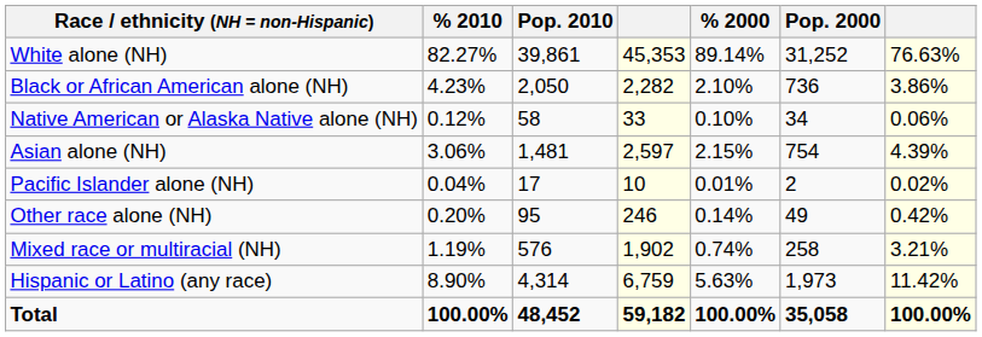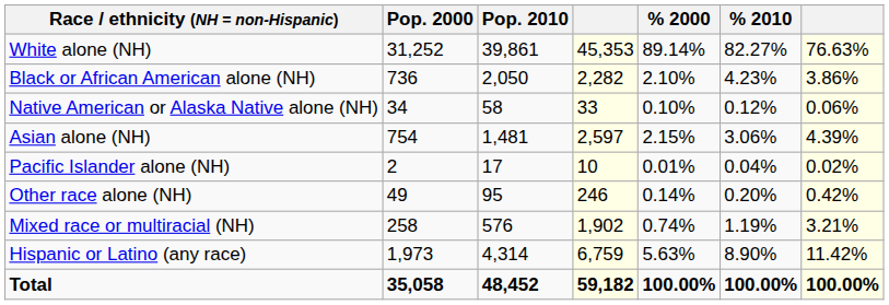columns swapped: Pop. 2000 <-> % 2010
